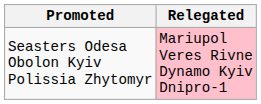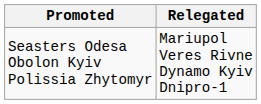Seasters Odesa Obolon Kyiv Polissia Zhytomyr | Relegated: pink background -> no background
